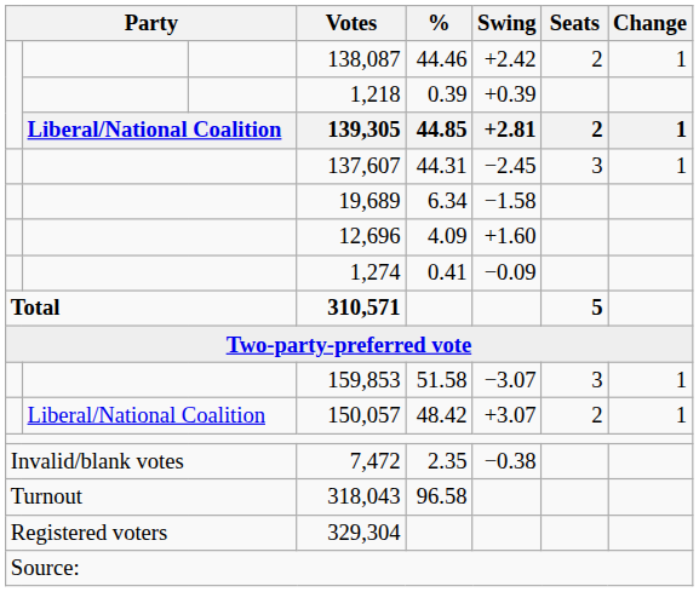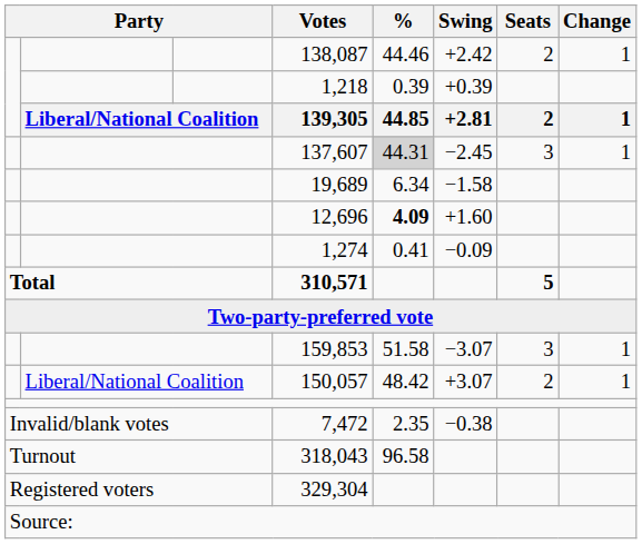137,607 | %: no background -> lightgrey background
12,696 | %: normal -> bold
